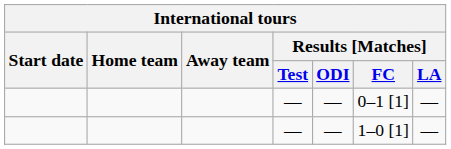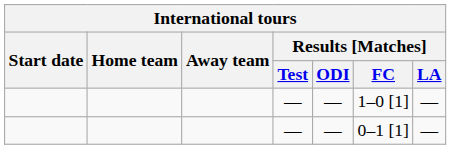row 4 | Results [Matches] / FC: 0–1 [1] -> 1–0 [1]
row 5 | Results [Matches] / FC: 1–0 [1] -> 0–1 [1]
